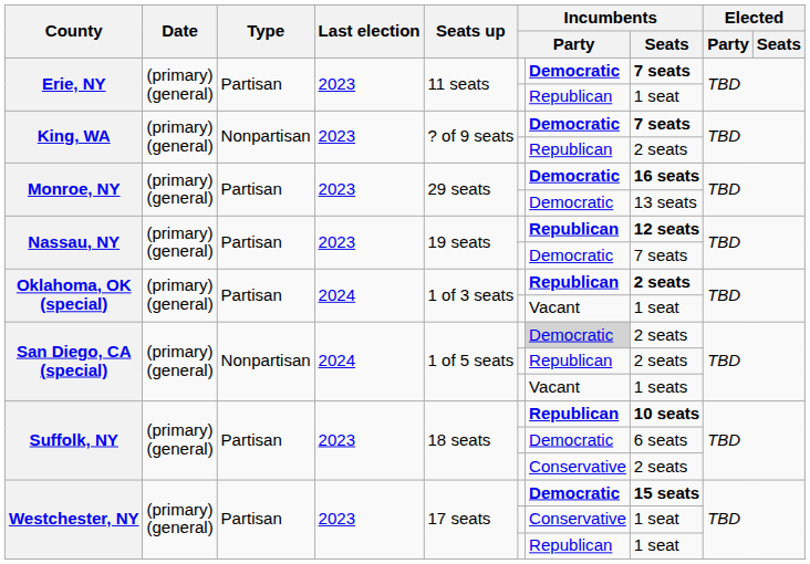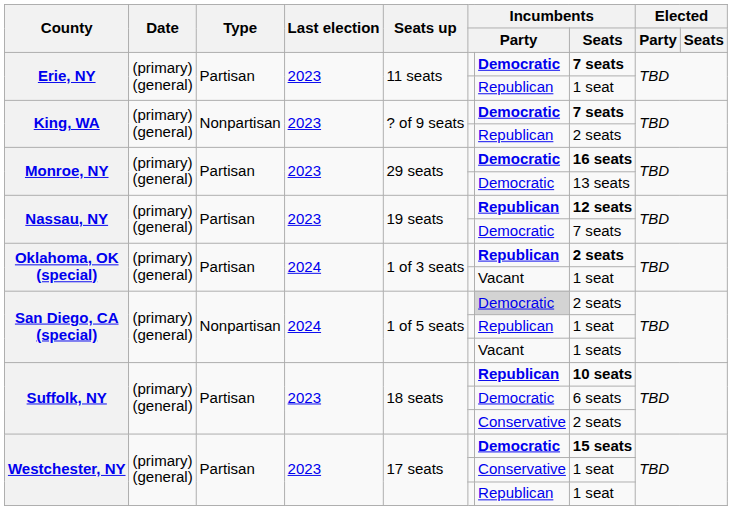row 14 | Incumbents / Seats: 2 seats -> 1 seat
